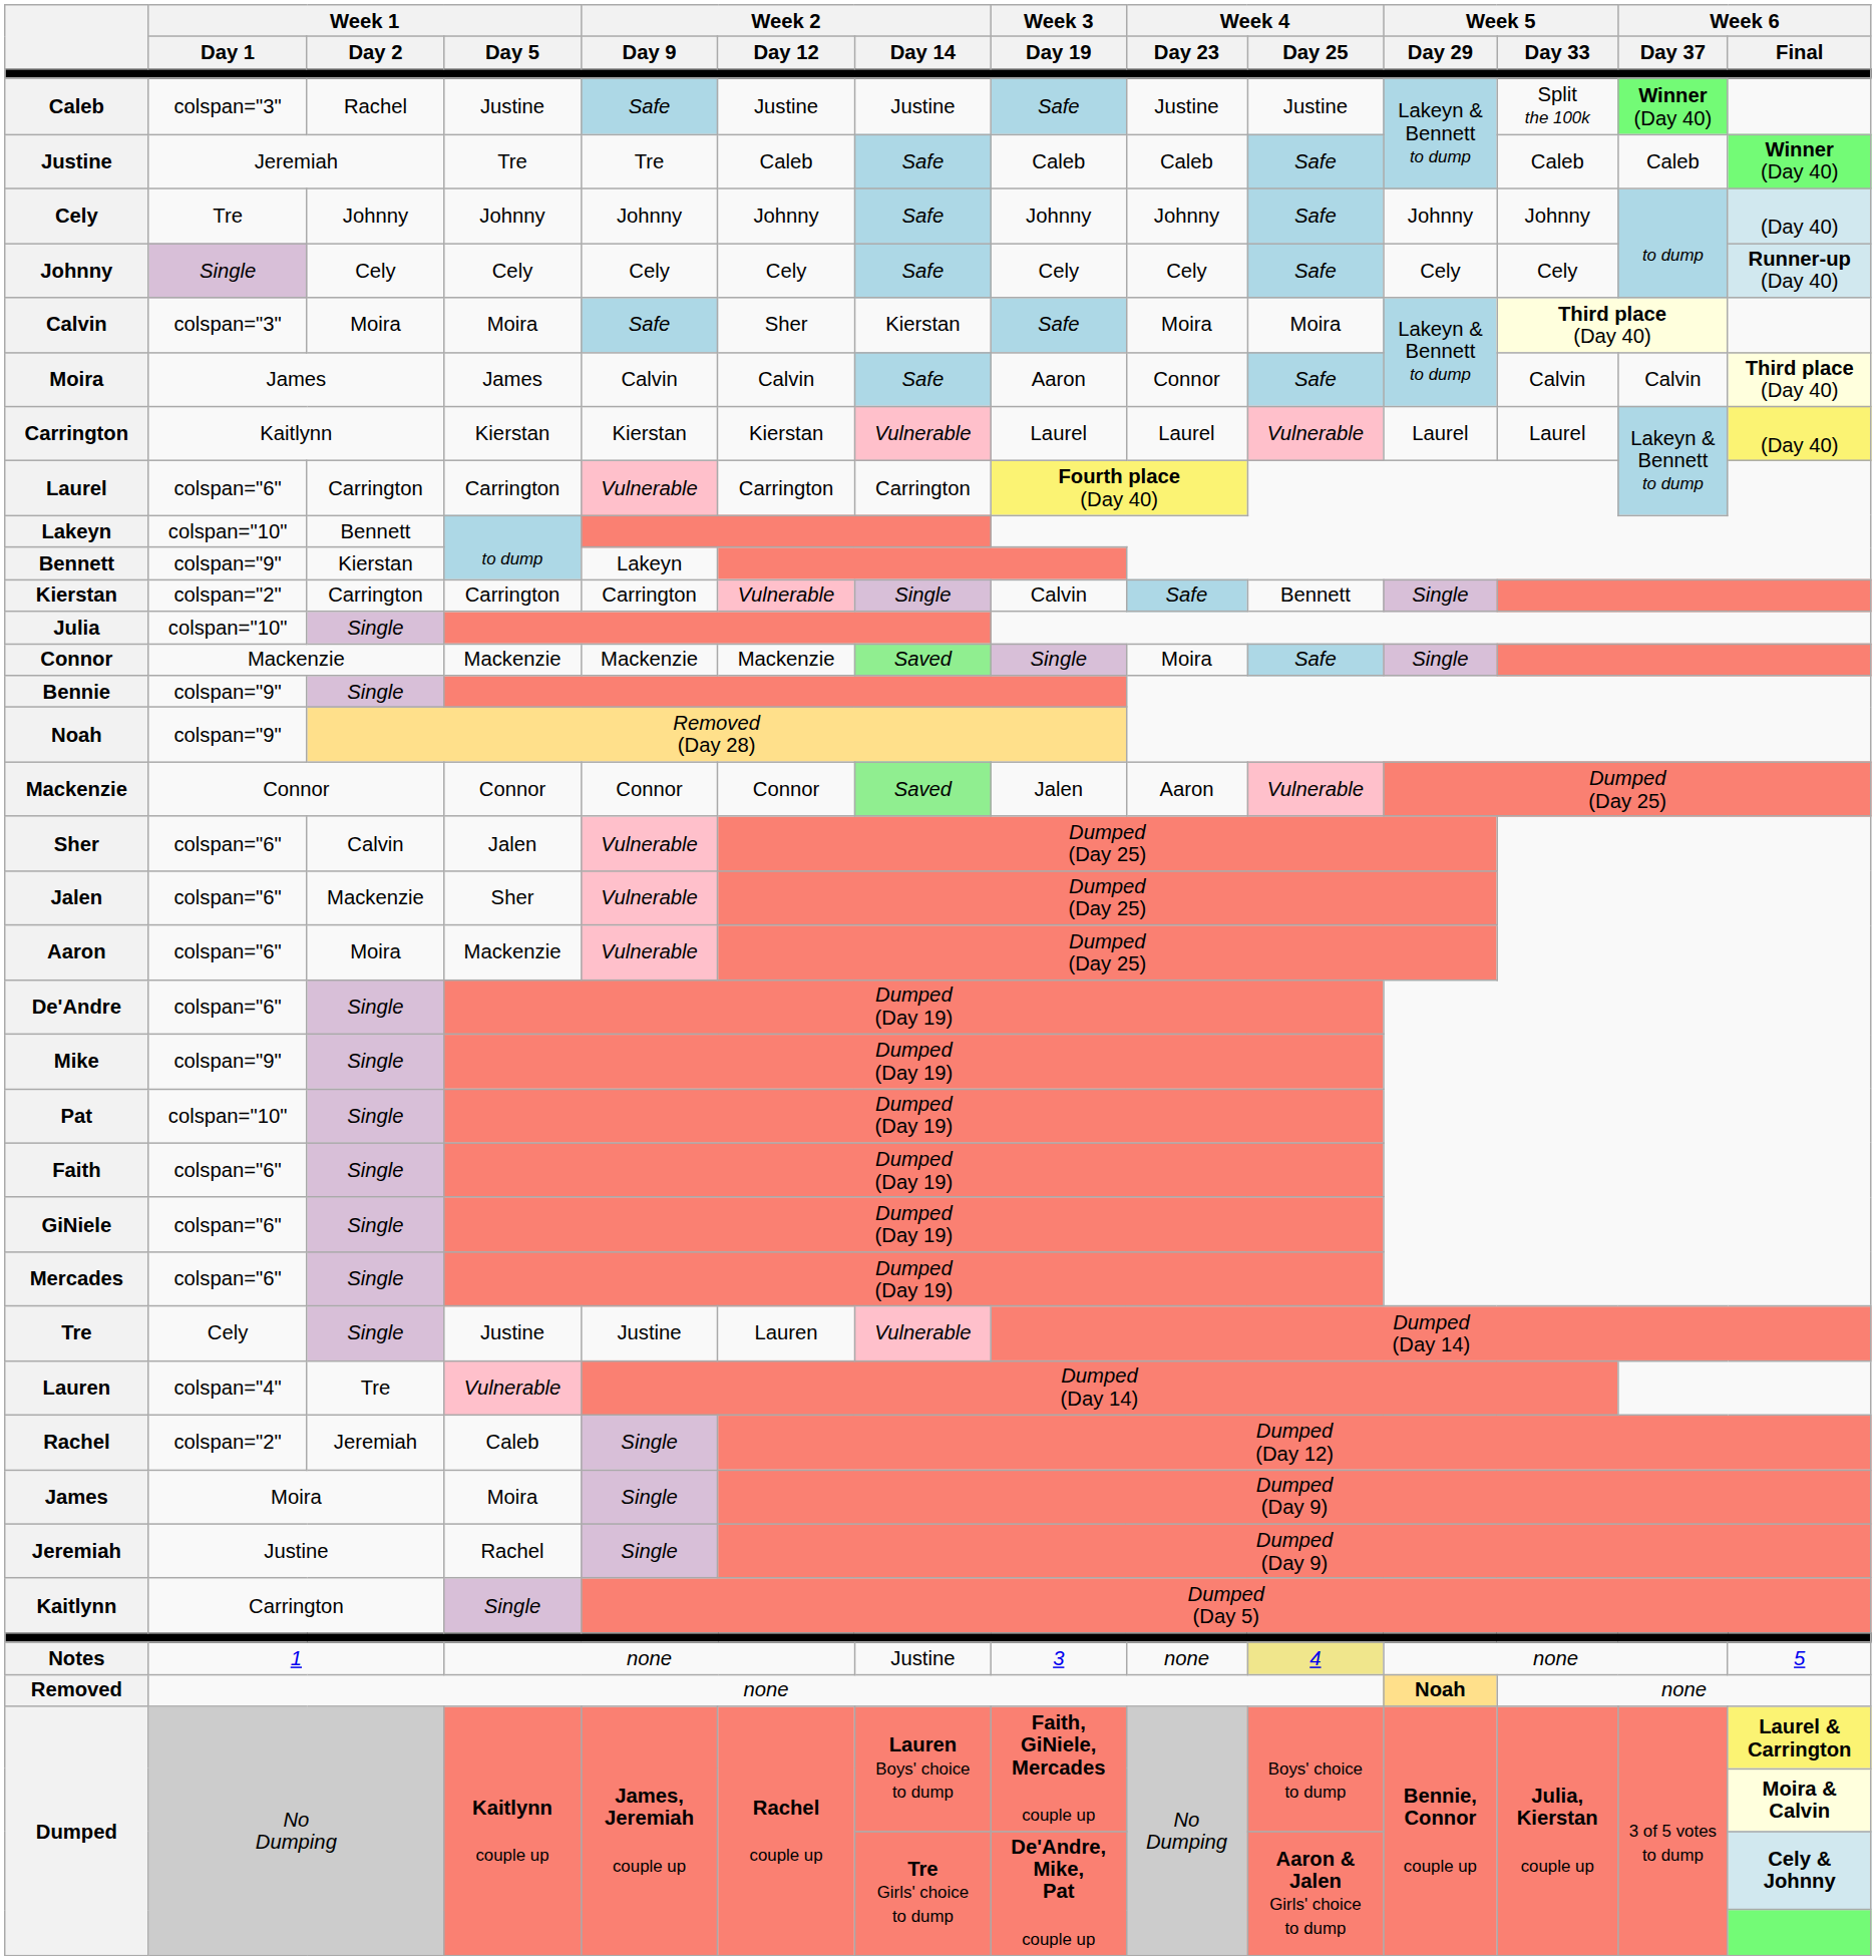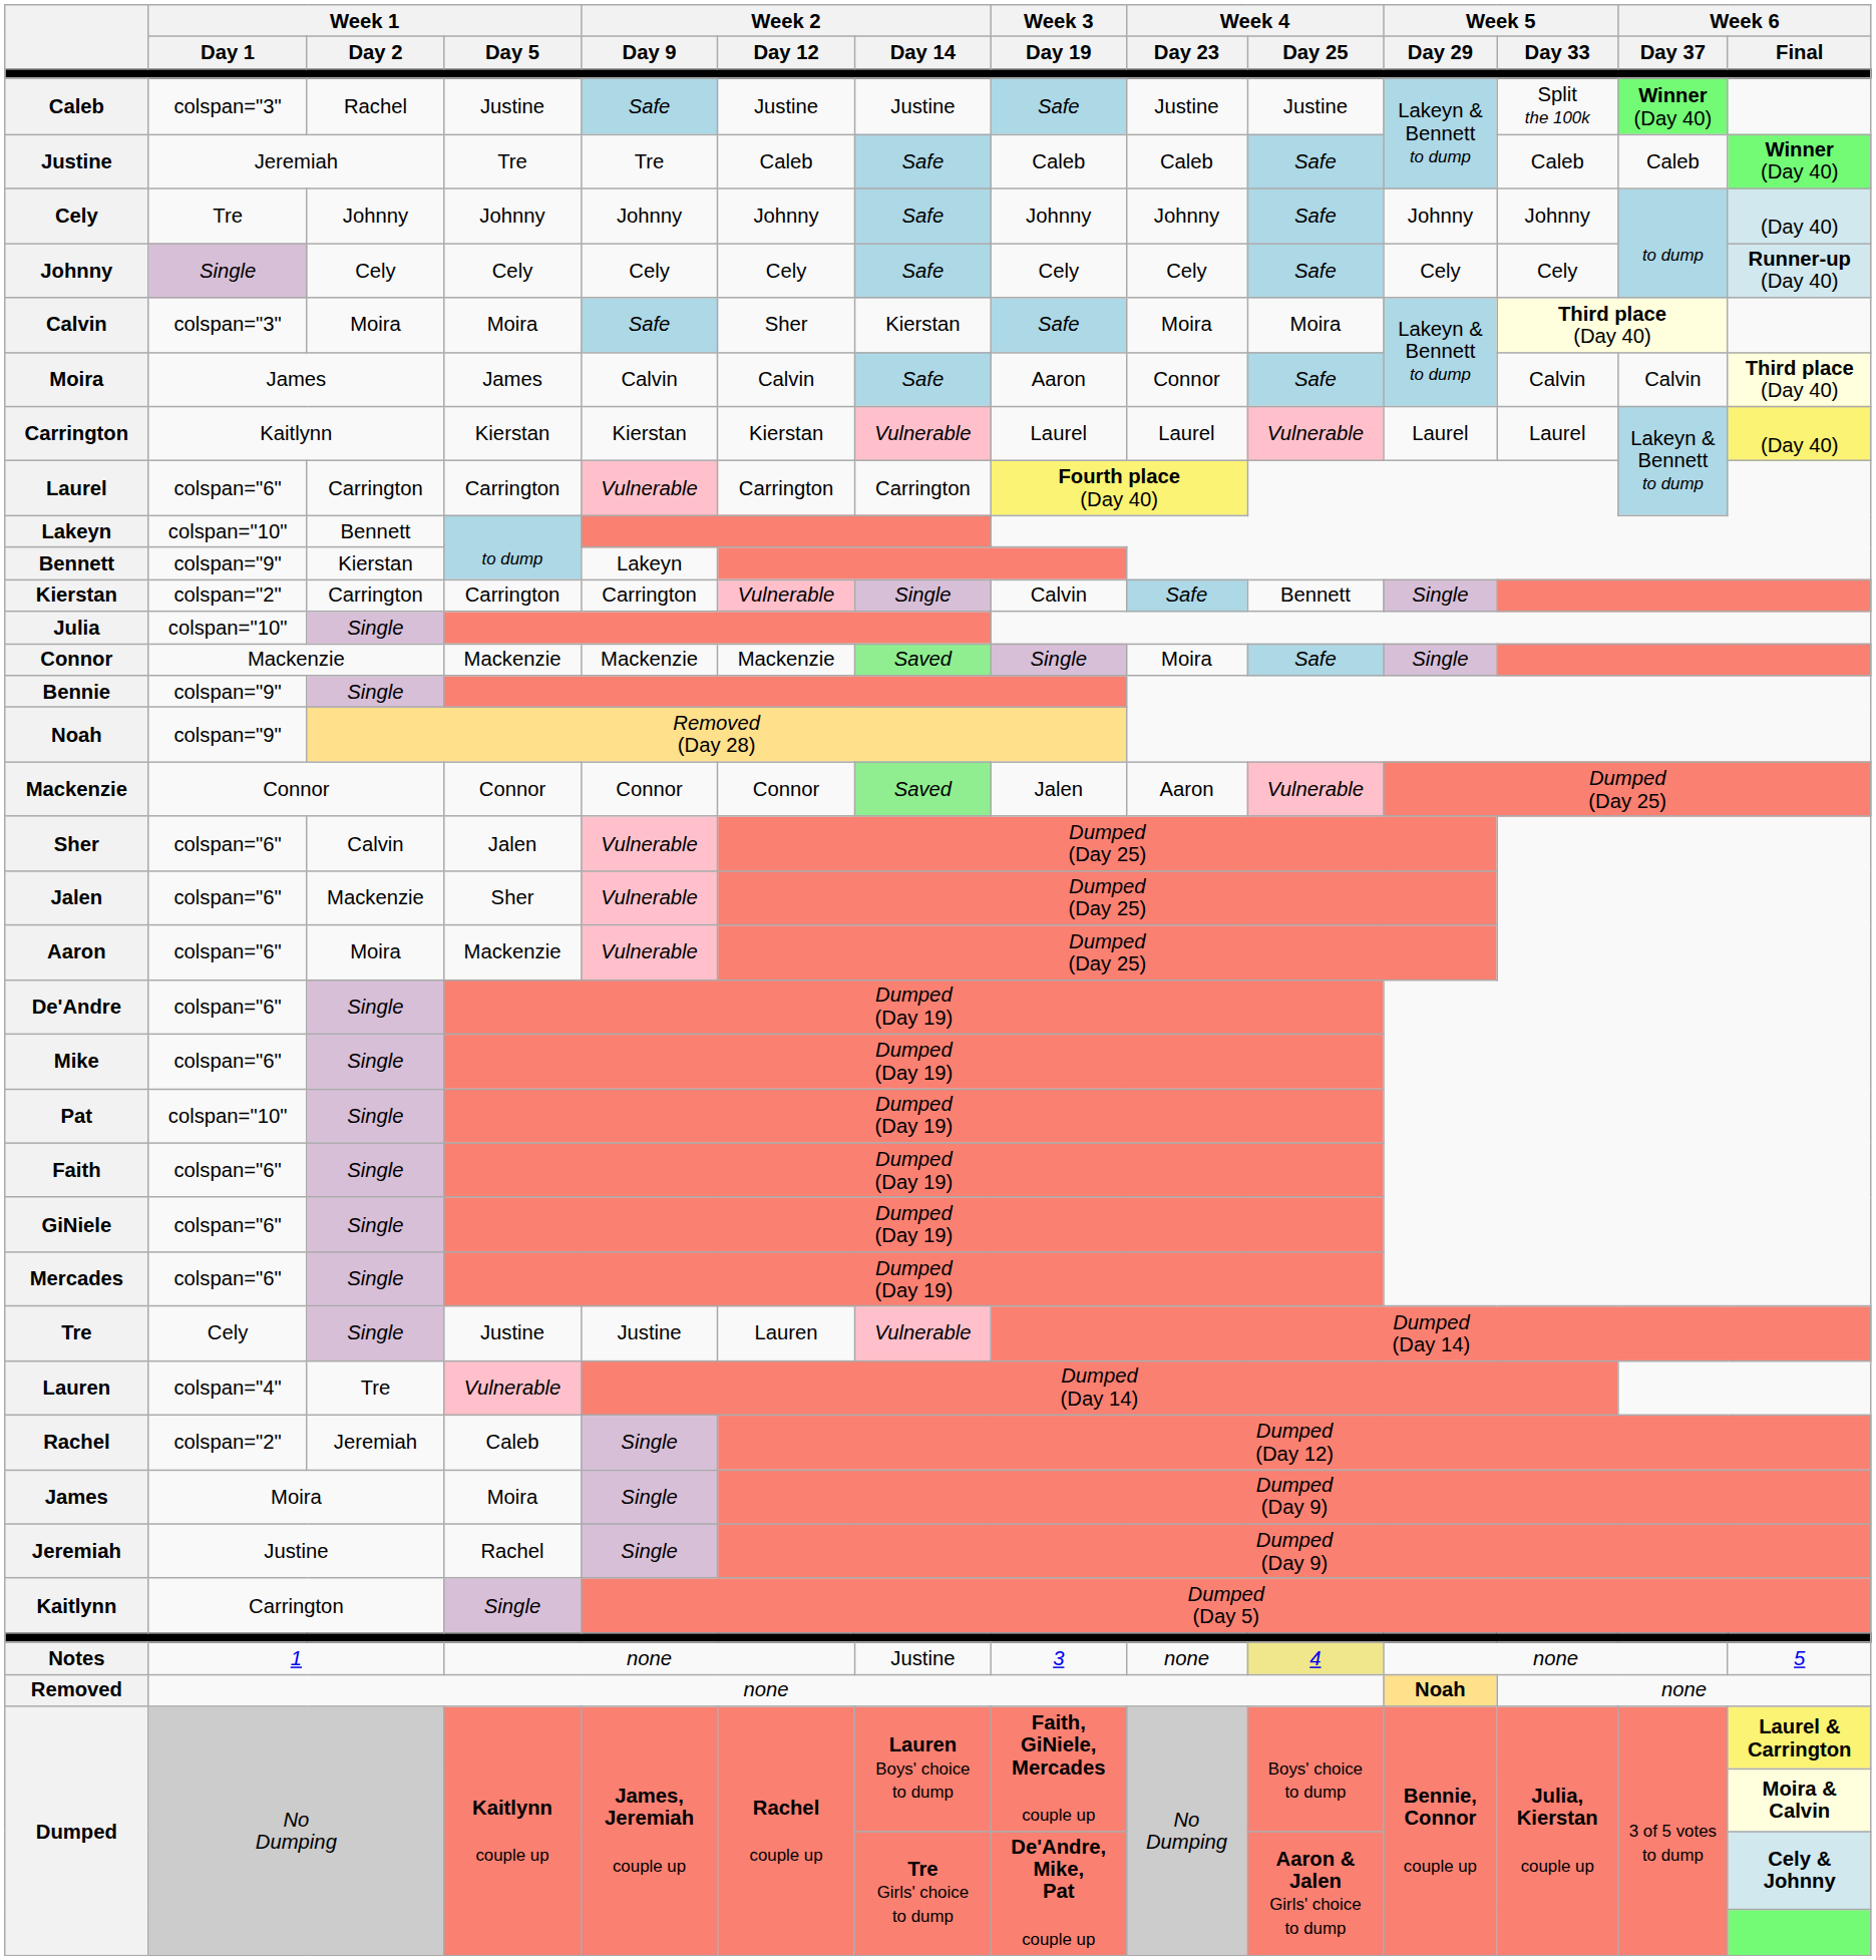Mike | Week 1 / Day 1: colspan="9" -> colspan="6"
